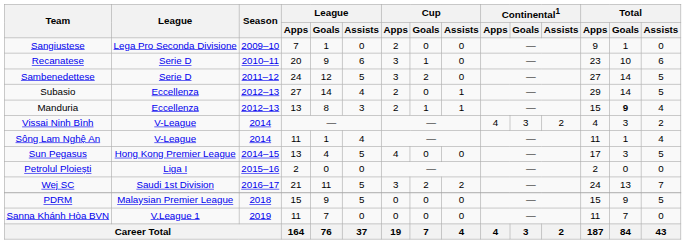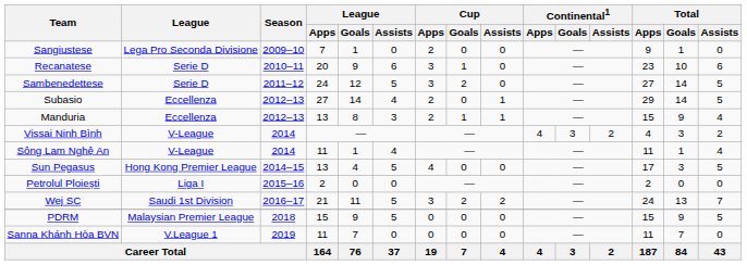Manduria | Total / Goals: bold -> normal
